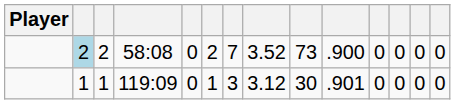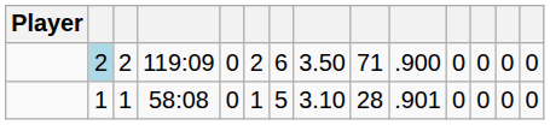row 2 | column 4: 58:08 -> 119:09
row 2 | column 7: 7 -> 6
row 2 | column 8: 3.52 -> 3.50
row 2 | column 9: 73 -> 71
row 3 | column 4: 119:09 -> 58:08
row 3 | column 7: 3 -> 5
row 3 | column 8: 3.12 -> 3.10
row 3 | column 9: 30 -> 28
